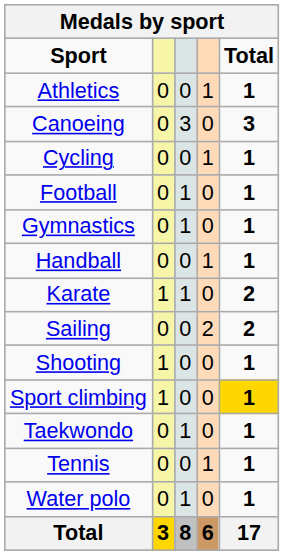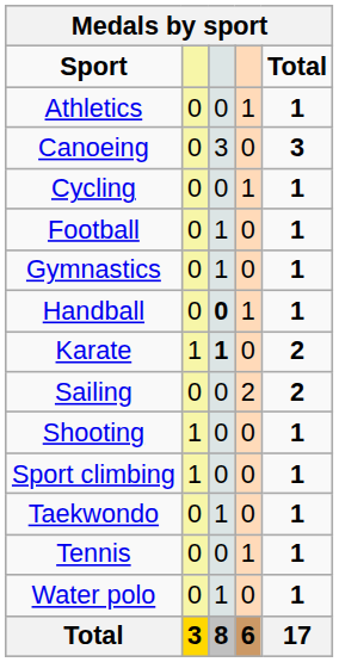Handball | column 3: normal -> bold
Karate | column 3: normal -> bold
Sport climbing | Total: gold background -> no background
